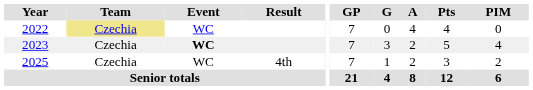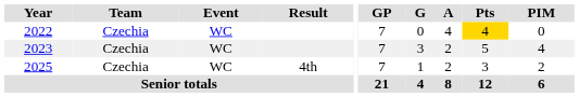2022 | Team: khaki background -> no background
2022 | Pts: no background -> gold background
2023 | Event: bold -> normal
